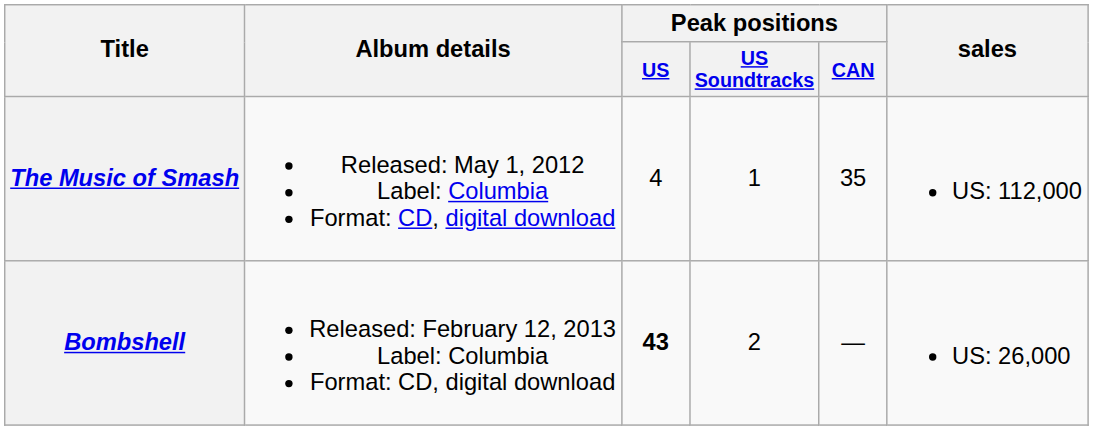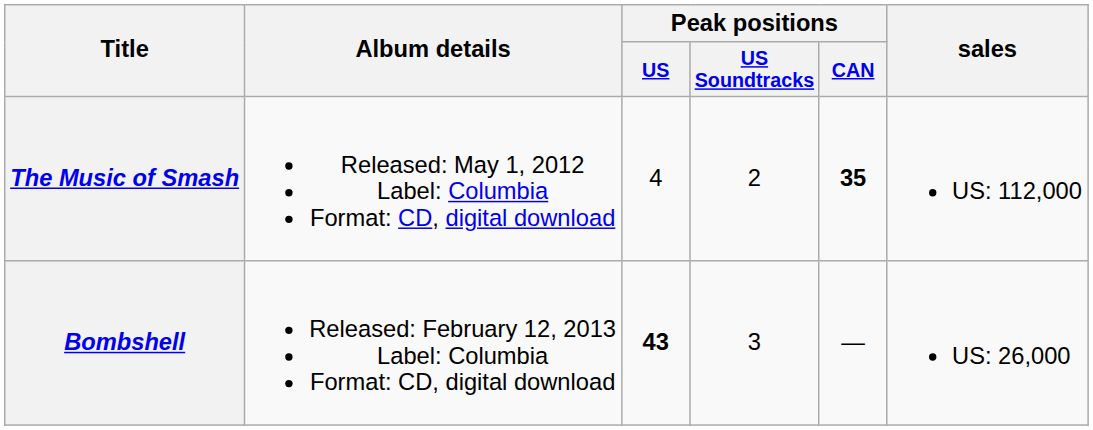The Music of Smash | Peak positions / US Soundtracks: 1 -> 2
The Music of Smash | Peak positions / CAN: normal -> bold
Bombshell | Peak positions / US Soundtracks: 2 -> 3
